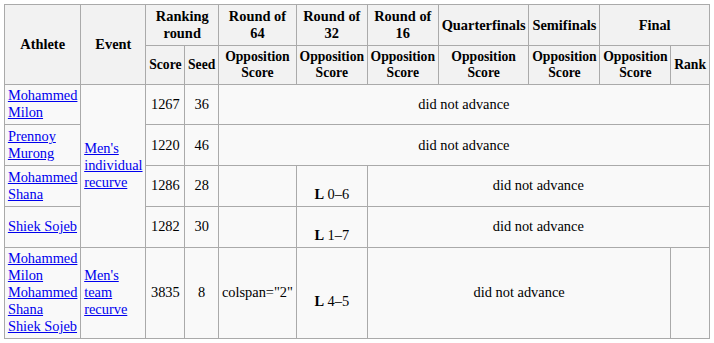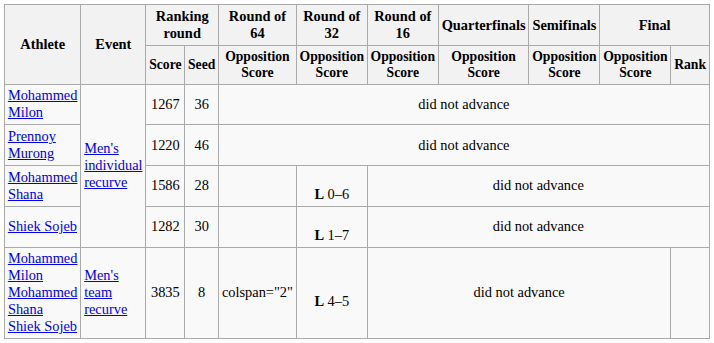Mohammed Shana | Ranking round / Score: 1286 -> 1586
